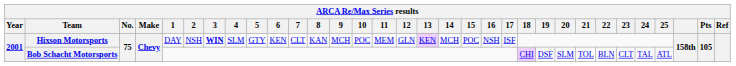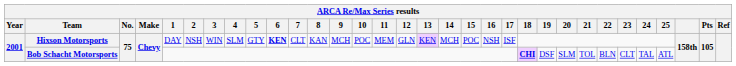Hixson Motorsports | 3: bold -> normal
Hixson Motorsports | 6: normal -> bold
Bob Schacht Motorsports | 18: normal -> bold
